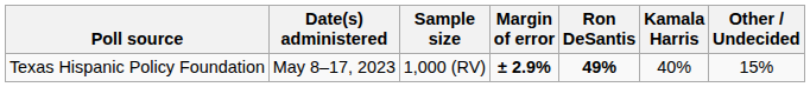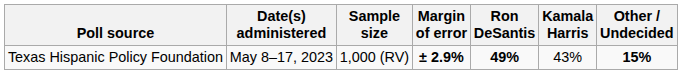Texas Hispanic Policy Foundation | Kamala Harris: 40% -> 43%
Texas Hispanic Policy Foundation | Other / Undecided: normal -> bold
